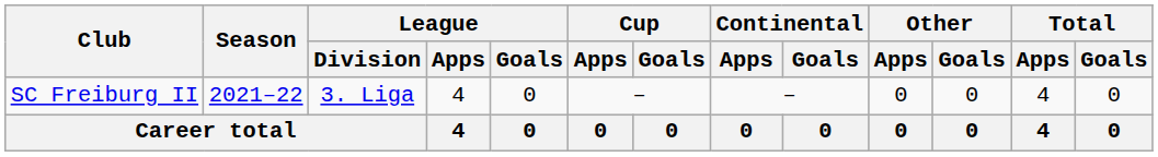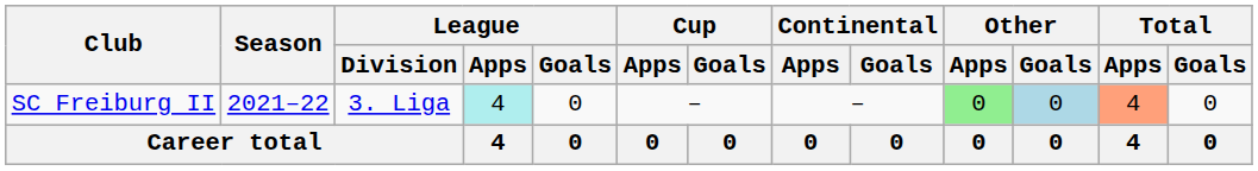SC Freiburg II | League / Apps: no background -> paleturquoise background
SC Freiburg II | Other / Apps: no background -> lightgreen background
SC Freiburg II | Other / Goals: no background -> lightblue background
SC Freiburg II | Total / Apps: no background -> lightsalmon background
